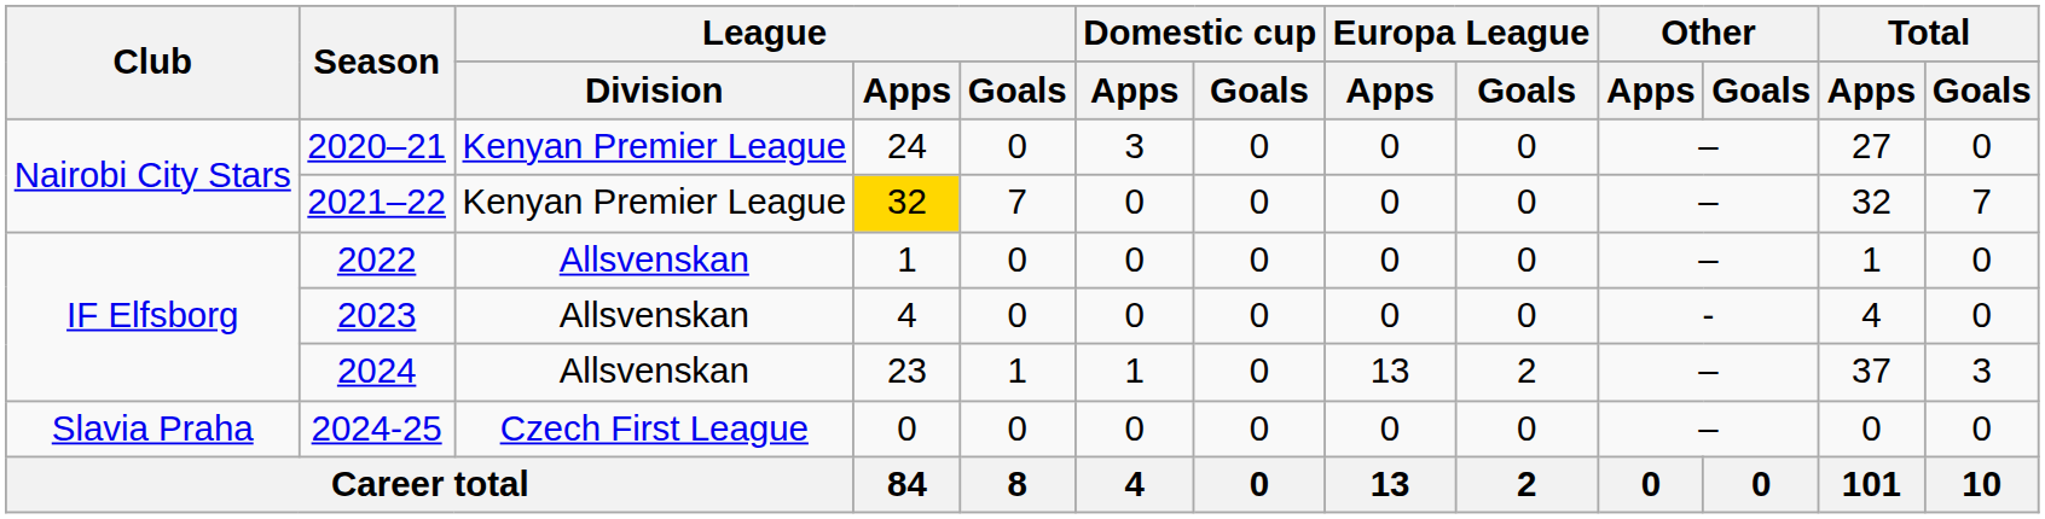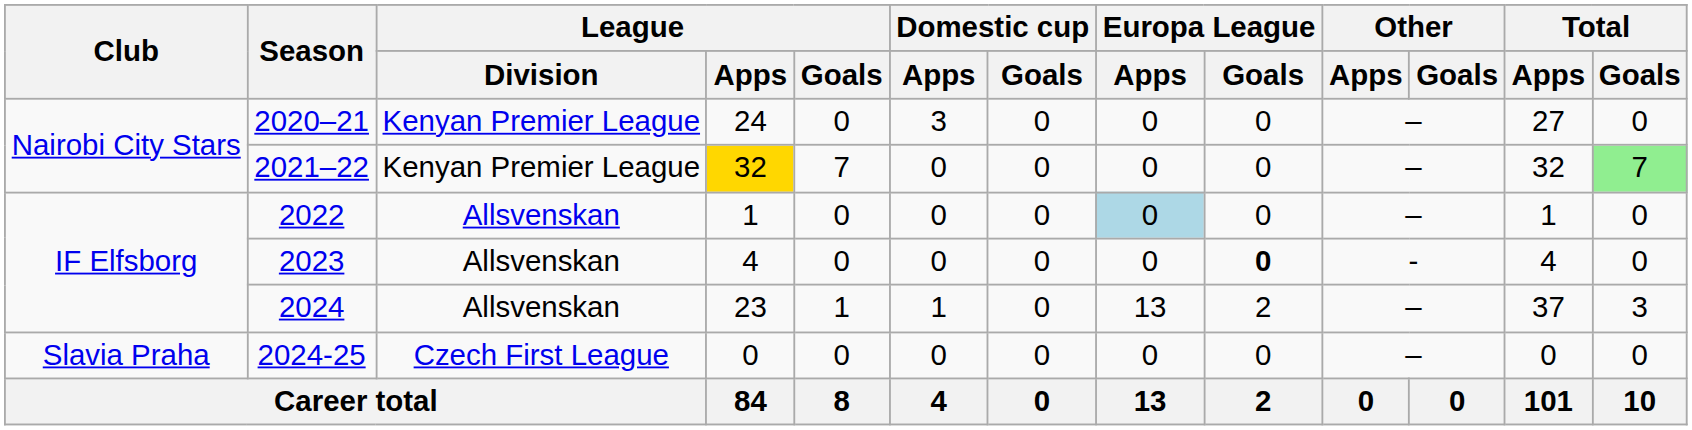2021–22 | Total / Goals: no background -> lightgreen background
2022 | Europa League / Apps: no background -> lightblue background
2023 | Europa League / Goals: normal -> bold
